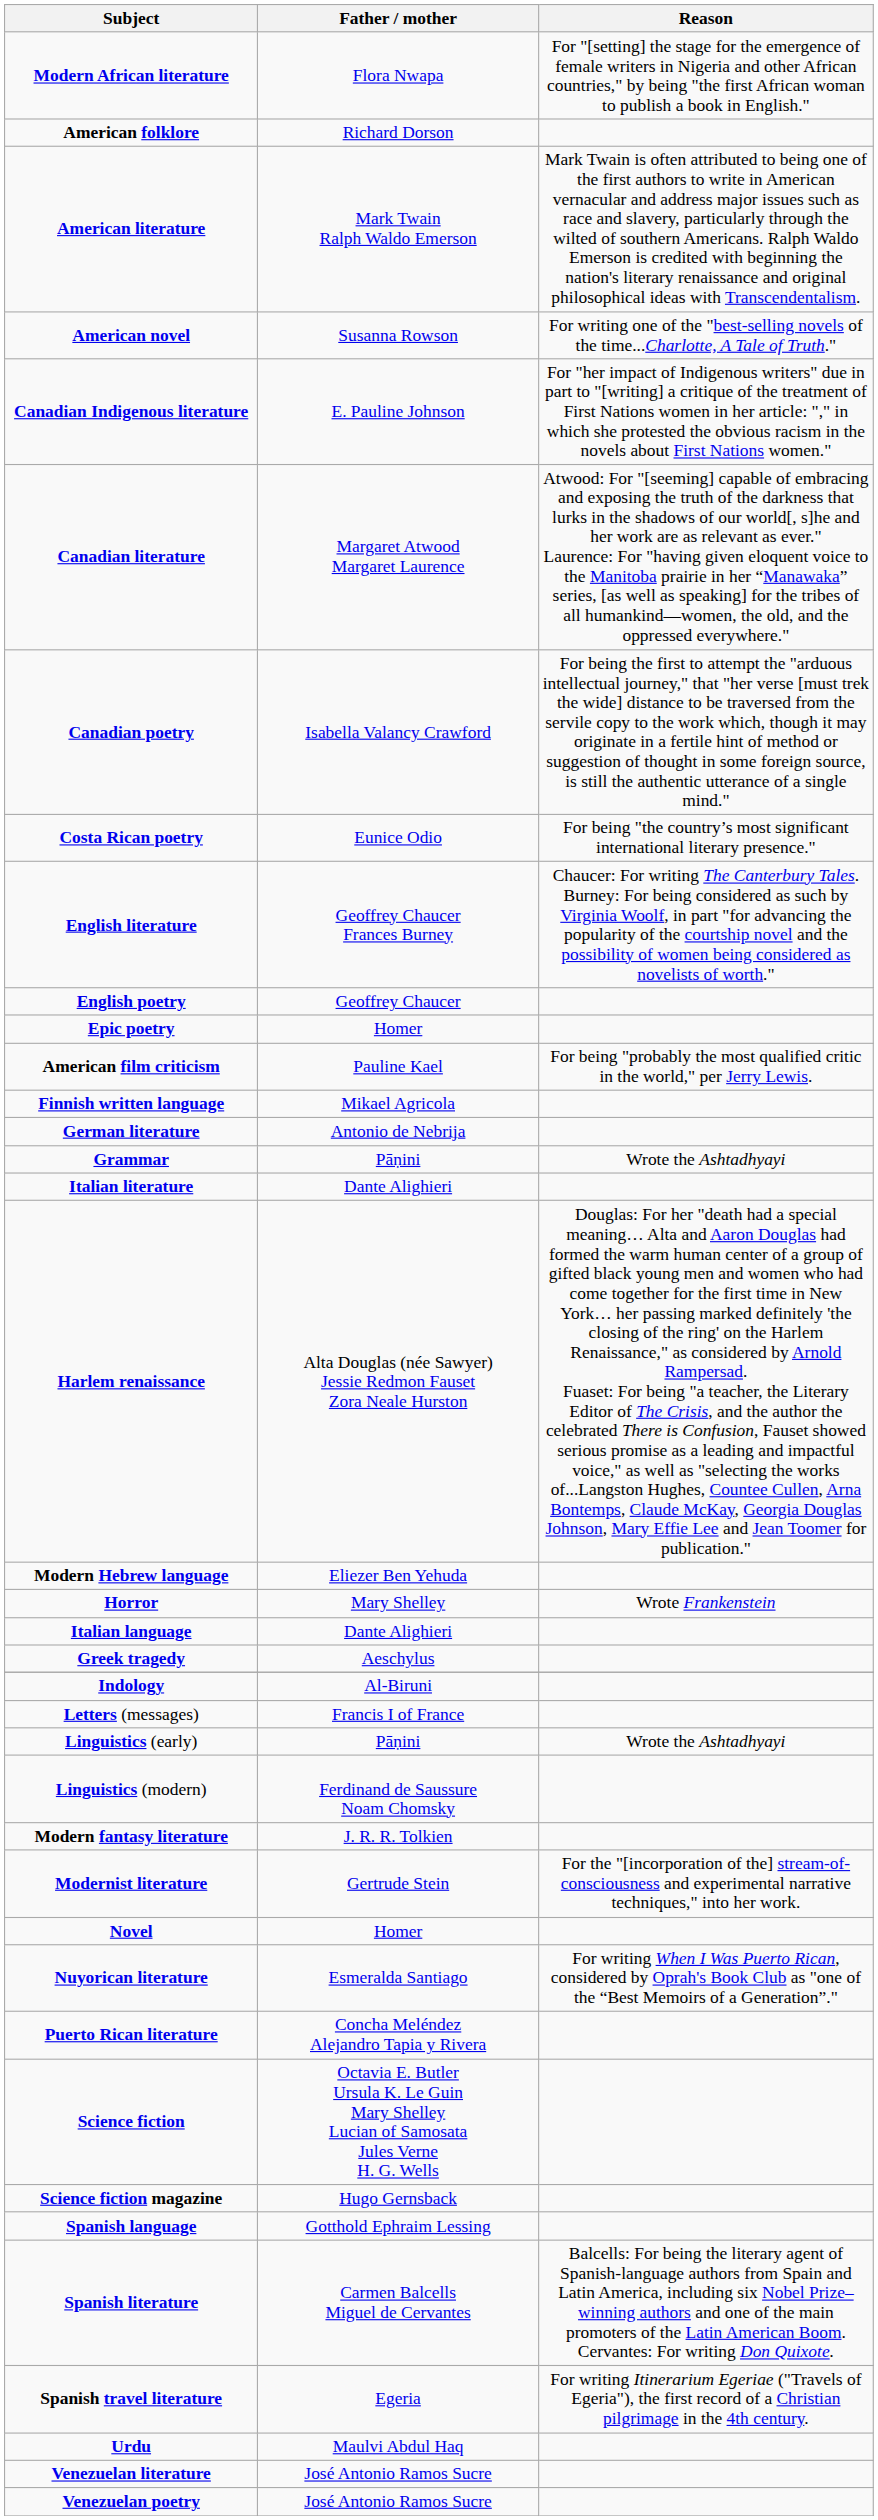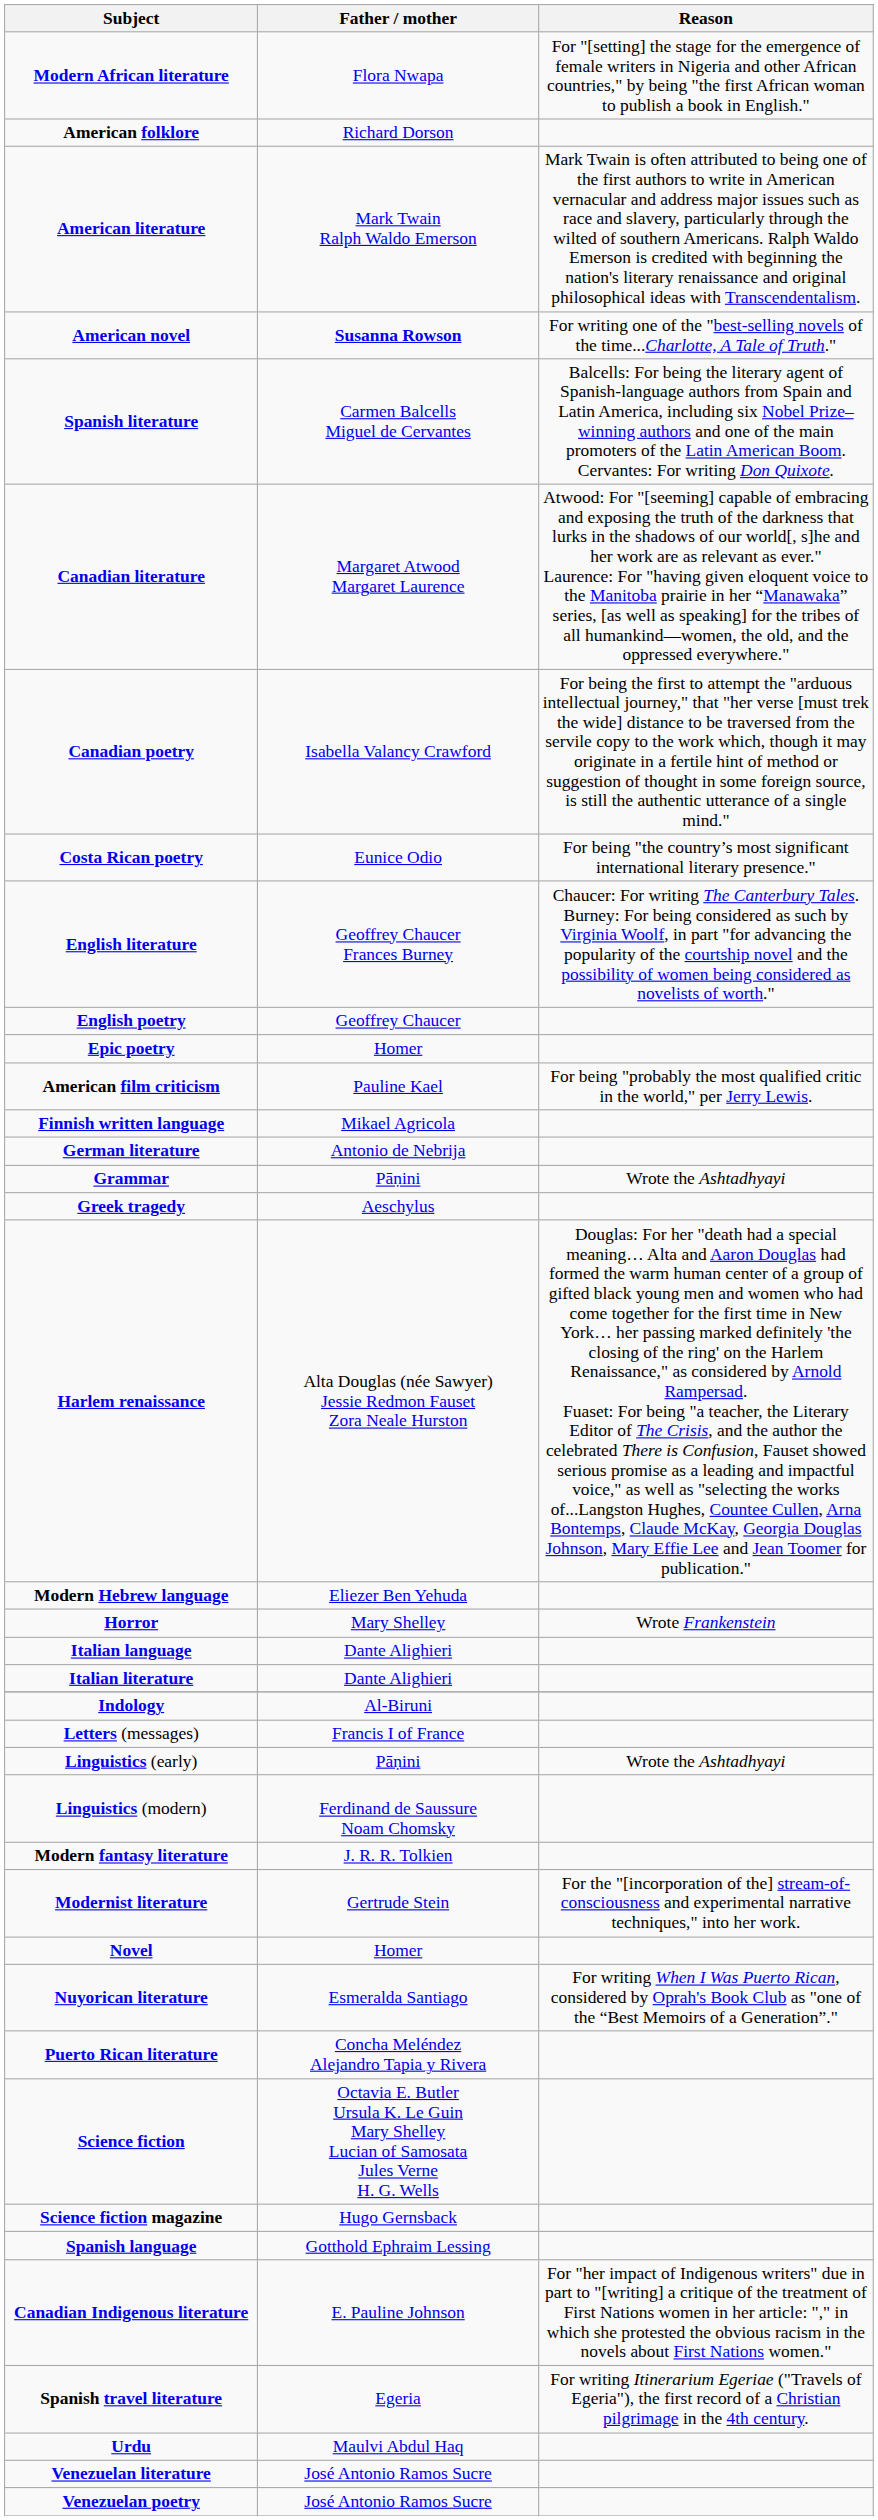American novel | Father / mother: normal -> bold
rows swapped: Canadian Indigenous literature <-> Spanish literature
rows swapped: Greek tragedy <-> Italian literature
